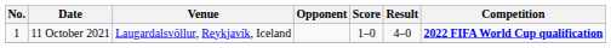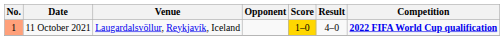11 October 2021 | No.: no background -> lightsalmon background
11 October 2021 | Score: no background -> gold background
